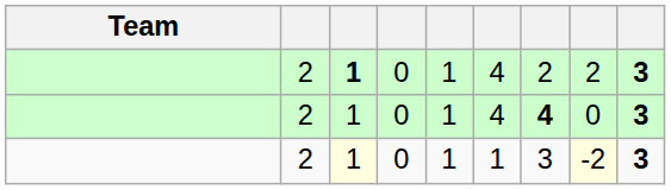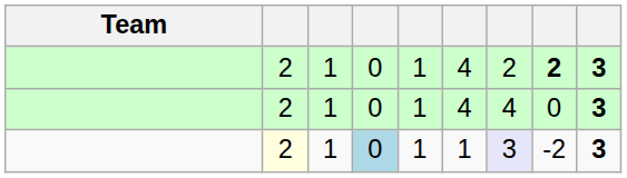row 2 | column 3: bold -> normal
row 2 | column 8: normal -> bold
row 3 | column 7: bold -> normal
row 4 | column 2: no background -> lightyellow background
row 4 | column 3: lightyellow background -> no background
row 4 | column 4: no background -> lightblue background
row 4 | column 7: no background -> lavender background
row 4 | column 8: lightyellow background -> no background
